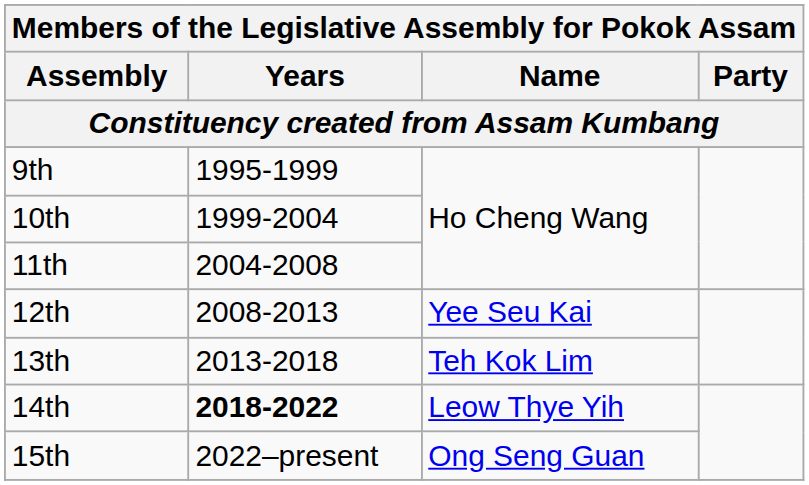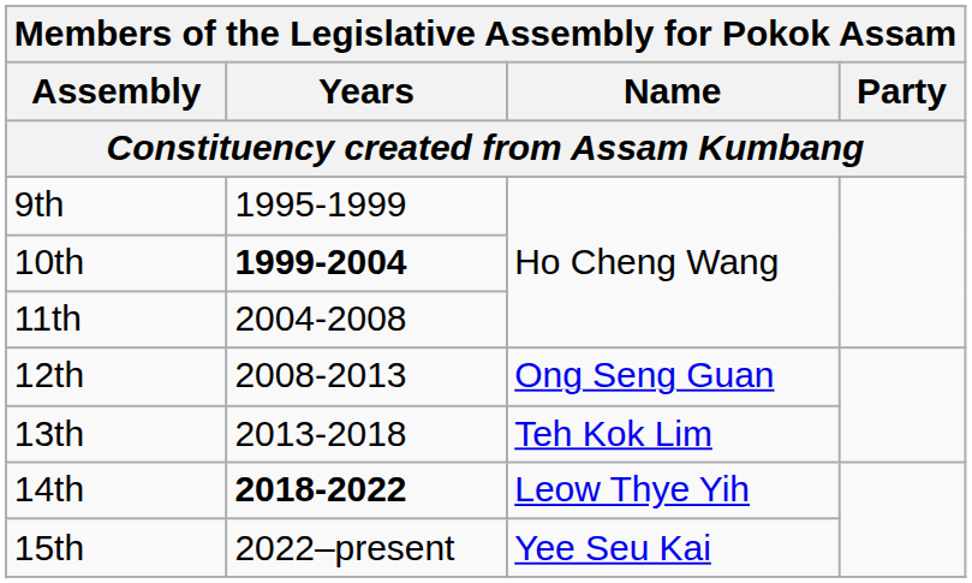10th | Years: normal -> bold
12th | Name: Yee Seu Kai -> Ong Seng Guan
15th | Name: Ong Seng Guan -> Yee Seu Kai
